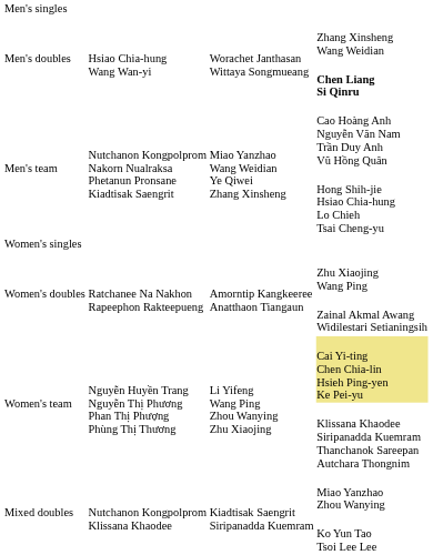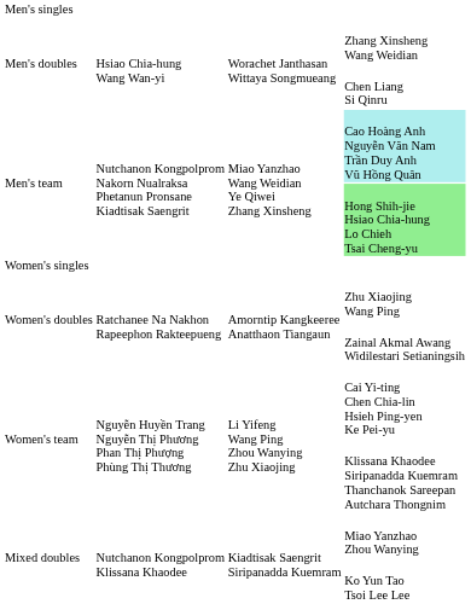Chen Liang Si Qinru | column 4: bold -> normal
Cao Hoàng Anh Nguyễn Văn Nam Trần Duy Anh Vũ Hồng Quân | column 4: no background -> paleturquoise background
Hong Shih-jie Hsiao Chia-hung Lo Chieh Tsai Cheng-yu | column 4: no background -> lightgreen background
Cai Yi-ting Chen Chia-lin Hsieh Ping-yen Ke Pei-yu | column 4: khaki background -> no background
